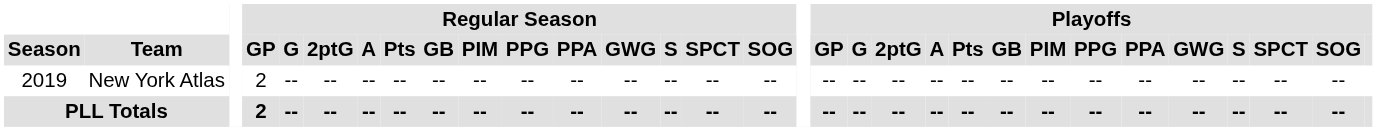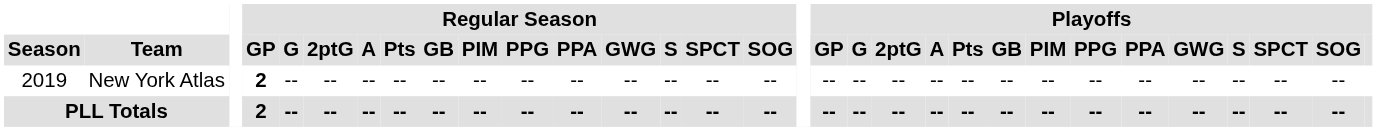New York Atlas | Regular Season / GP: normal -> bold
